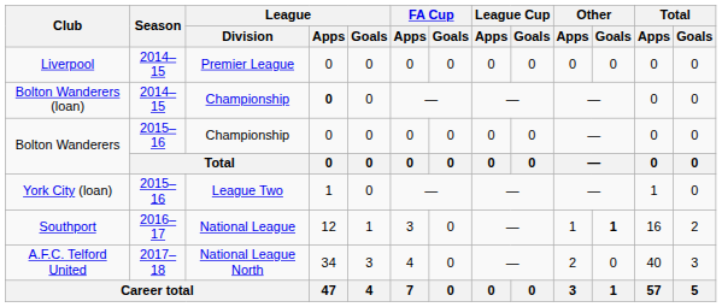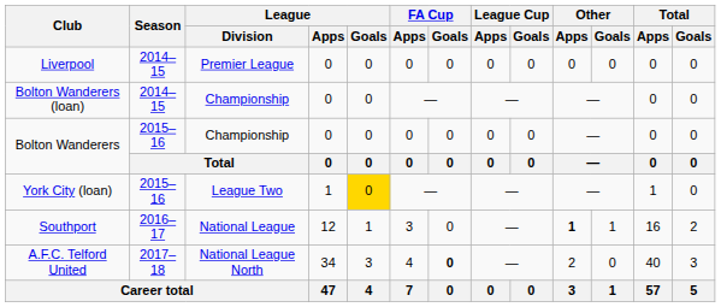Bolton Wanderers (loan) | League / Apps: bold -> normal
York City (loan) | League / Goals: no background -> gold background
Southport | Other / Apps: normal -> bold
Southport | Other / Goals: bold -> normal
A.F.C. Telford United | FA Cup / Goals: normal -> bold
